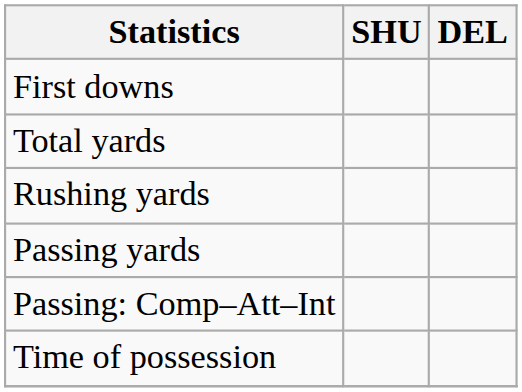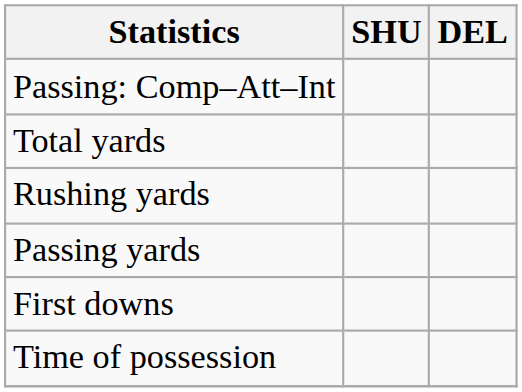rows swapped: First downs <-> Passing: Comp–Att–Int
